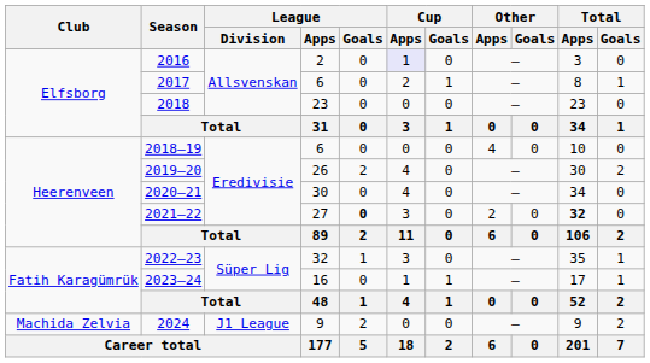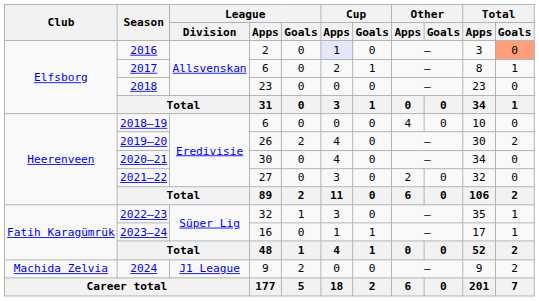2016 | Total / Goals: no background -> lightsalmon background
2021–22 | League / Goals: bold -> normal
2021–22 | Total / Apps: bold -> normal
